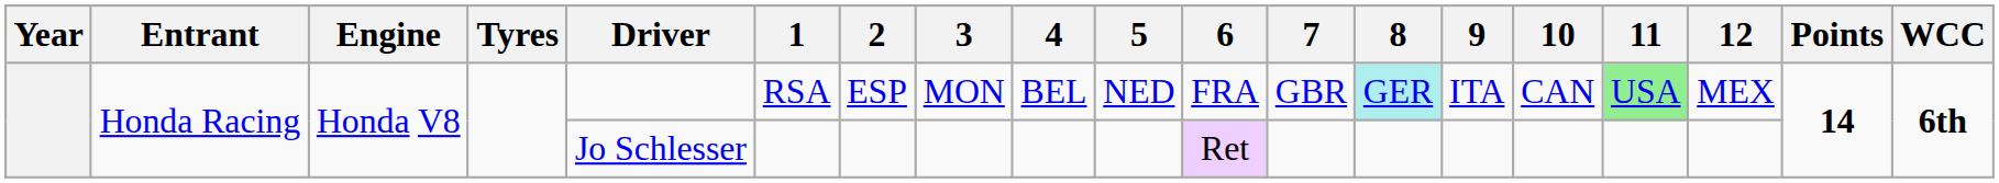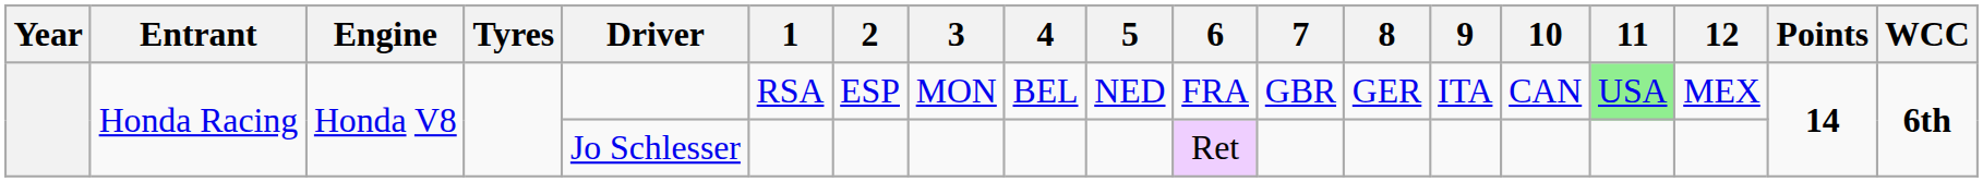row 2 | 8: paleturquoise background -> no background
